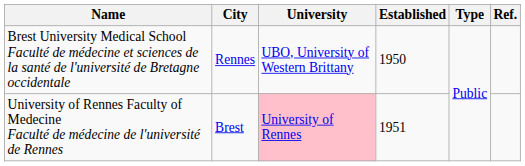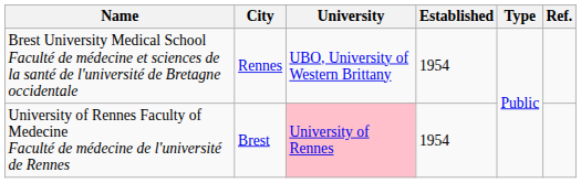row 2 | Established: 1950 -> 1954
row 3 | Established: 1951 -> 1954
